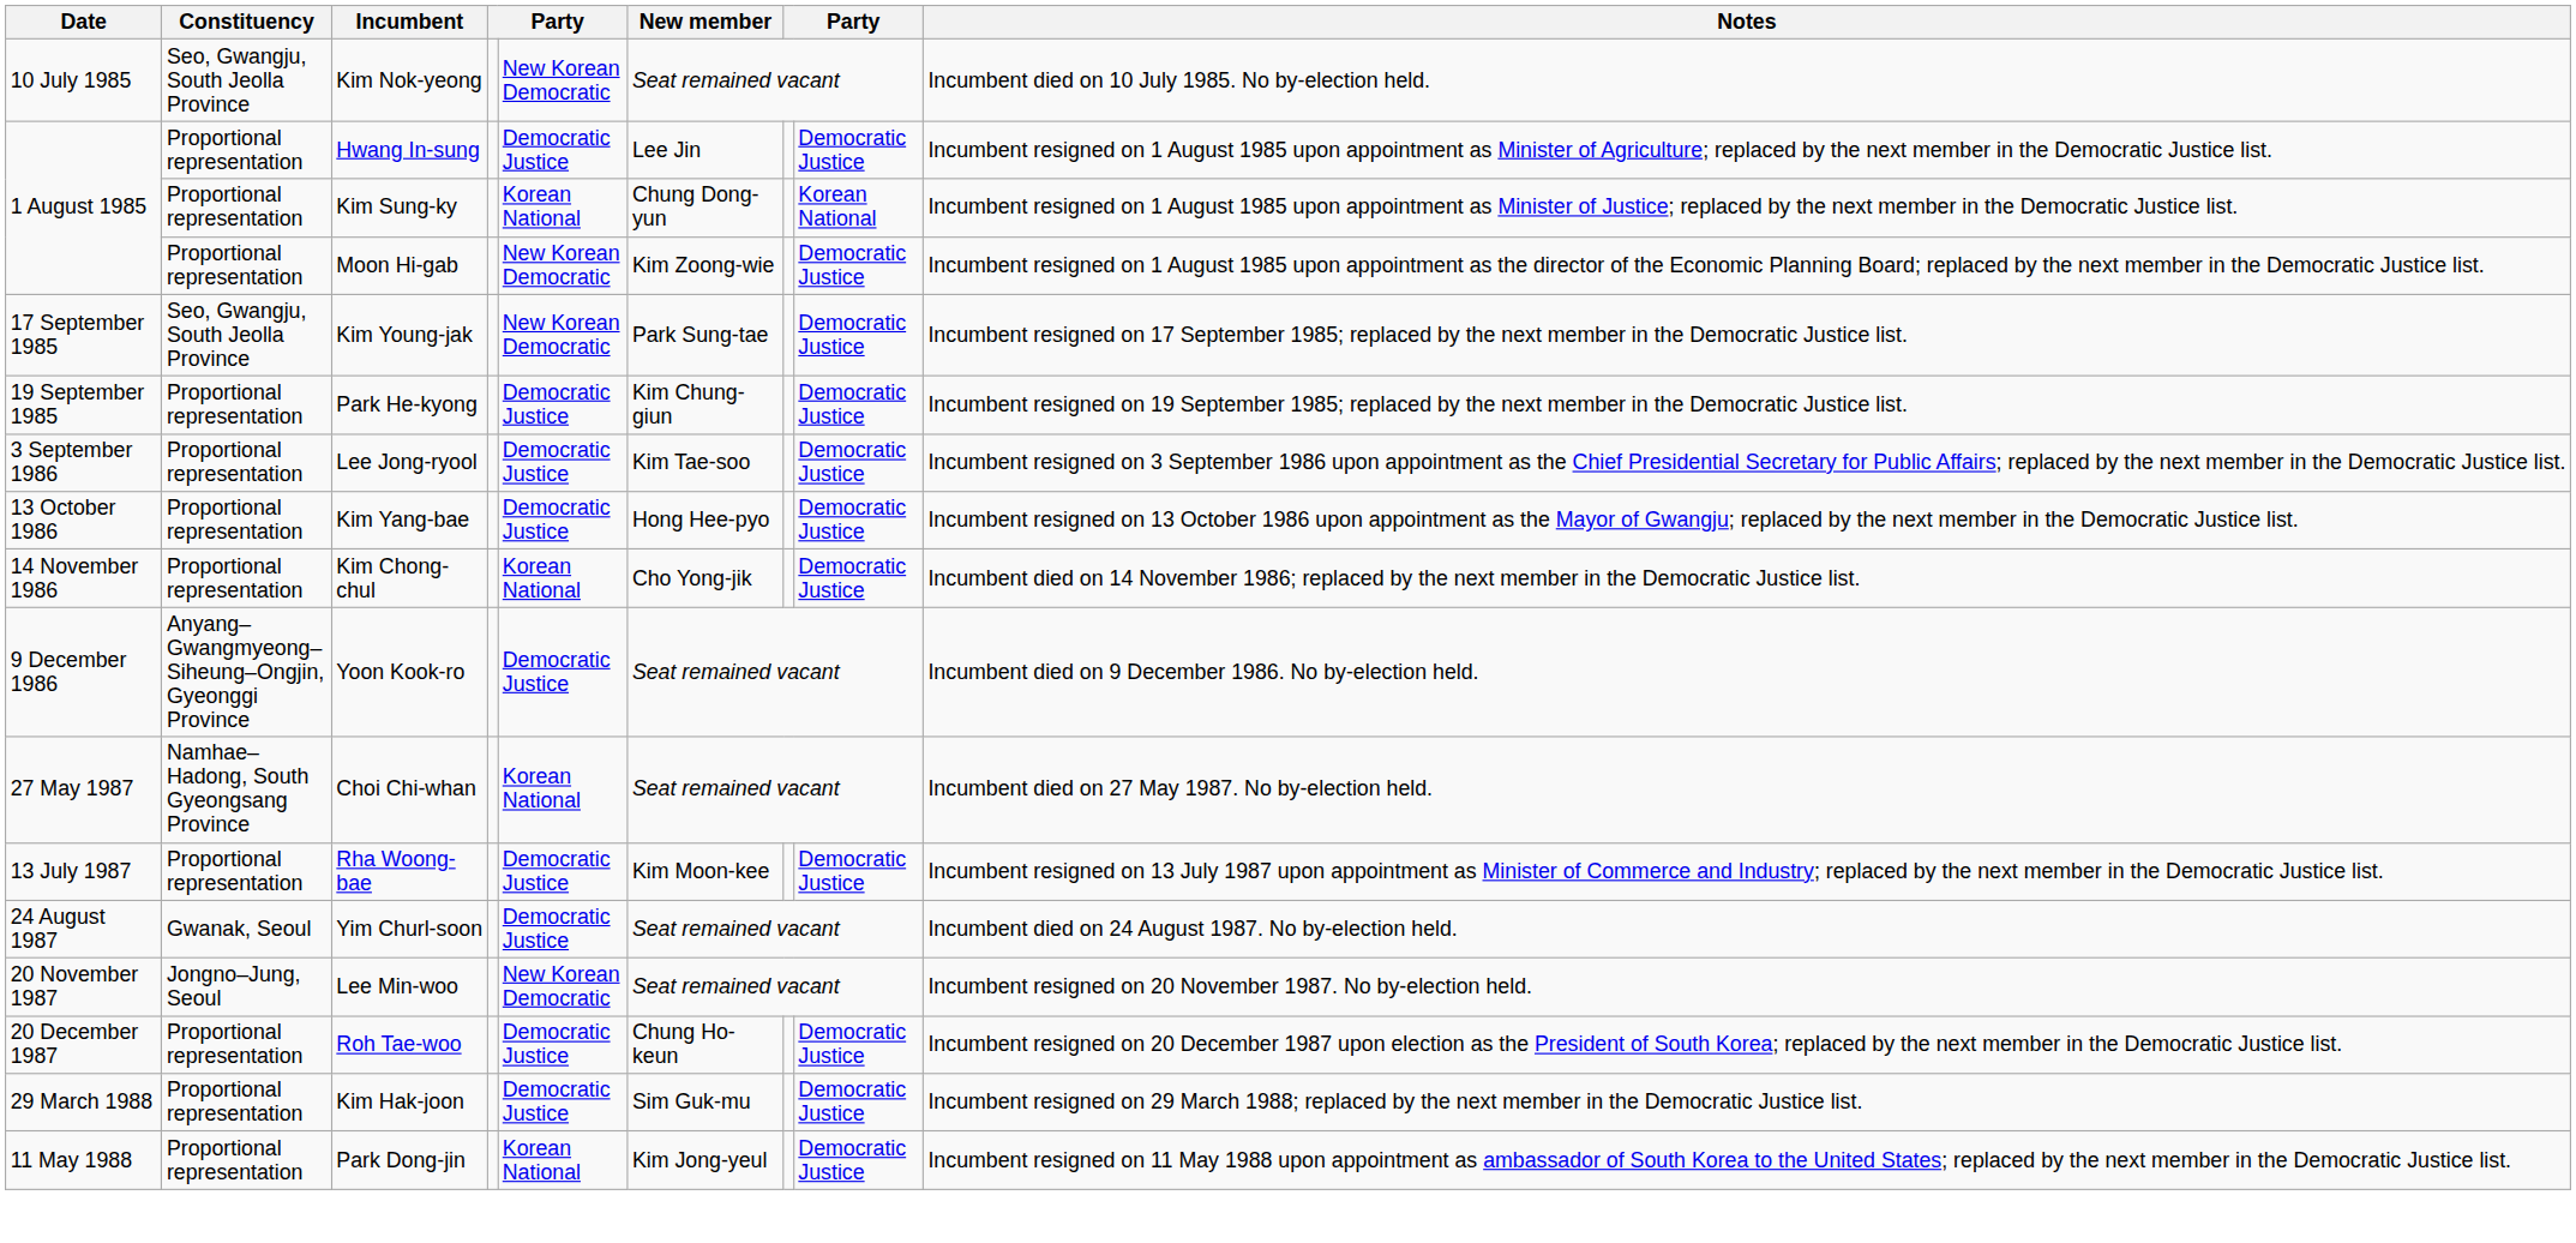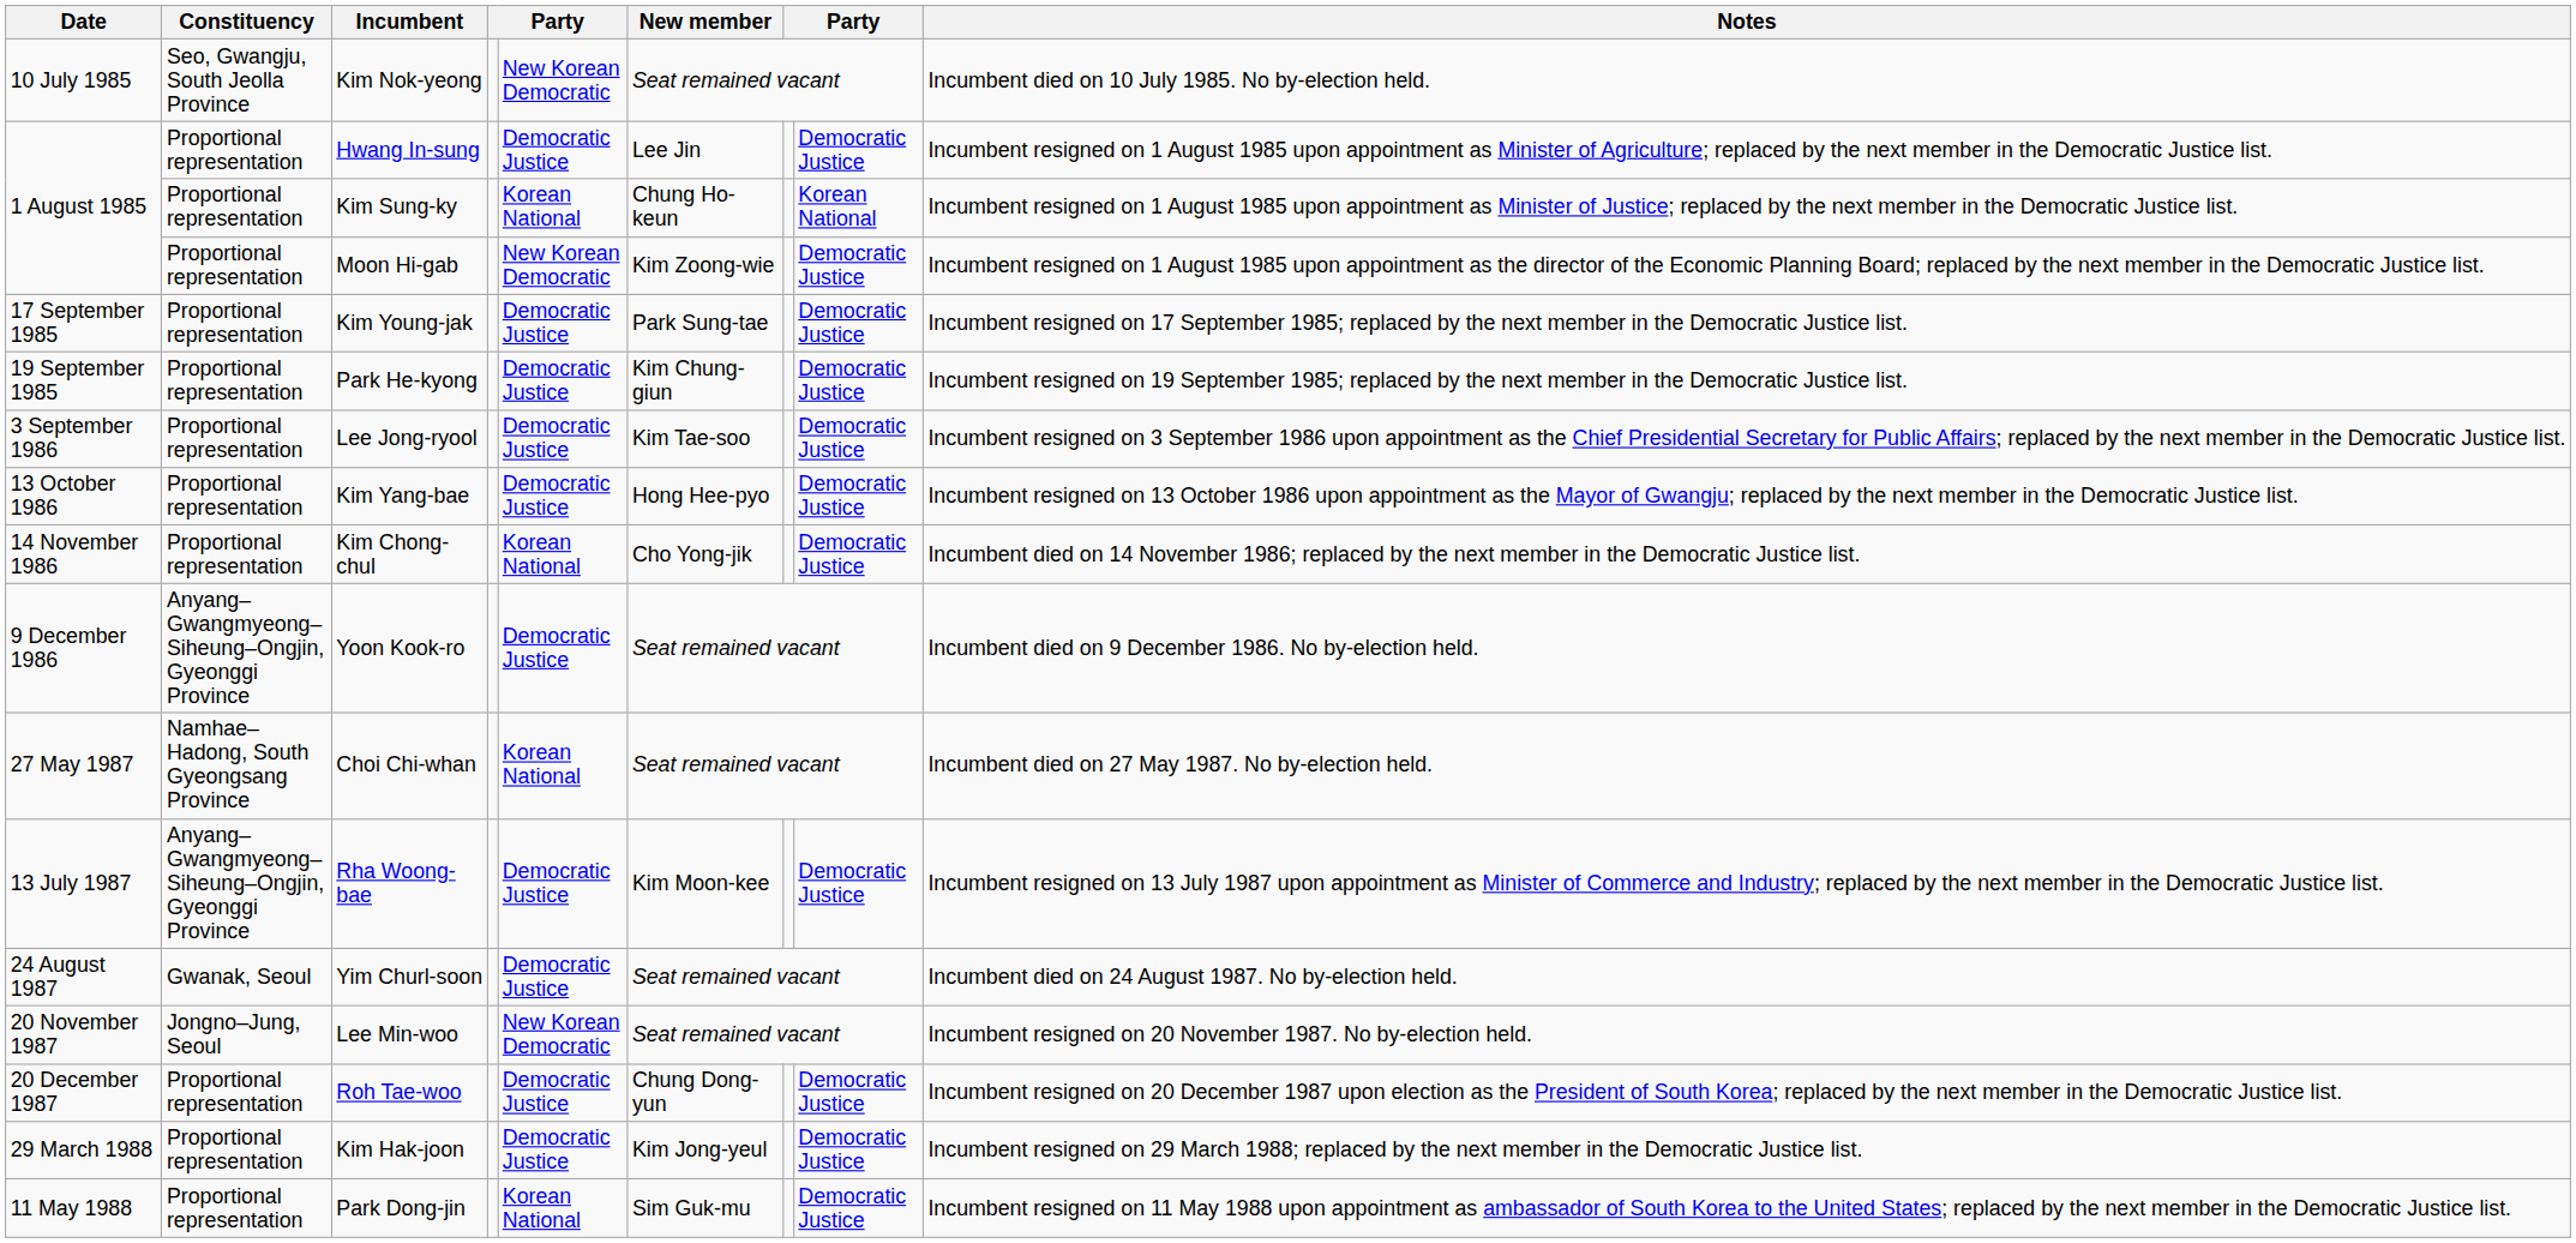Kim Sung-ky | New member: Chung Dong-yun -> Chung Ho-keun
Kim Young-jak | Constituency: Seo, Gwangju, South Jeolla Province -> Proportional representation
Kim Young-jak | column 5: New Korean Democratic -> Democratic Justice
Rha Woong-bae | Constituency: Proportional representation -> Anyang–Gwangmyeong–Siheung–Ongjin, Gyeonggi Province
Roh Tae-woo | New member: Chung Ho-keun -> Chung Dong-yun
Kim Hak-joon | New member: Sim Guk-mu -> Kim Jong-yeul
Park Dong-jin | New member: Kim Jong-yeul -> Sim Guk-mu
